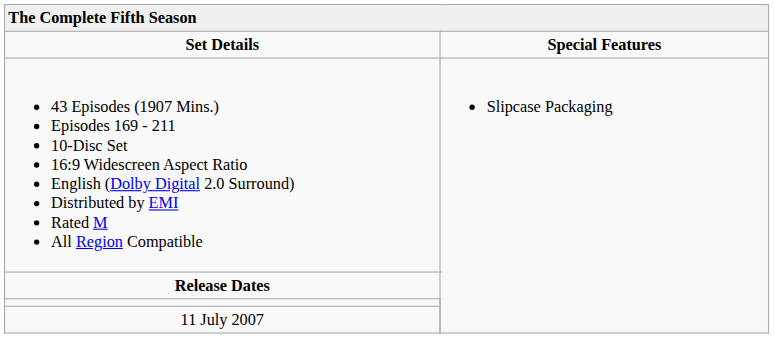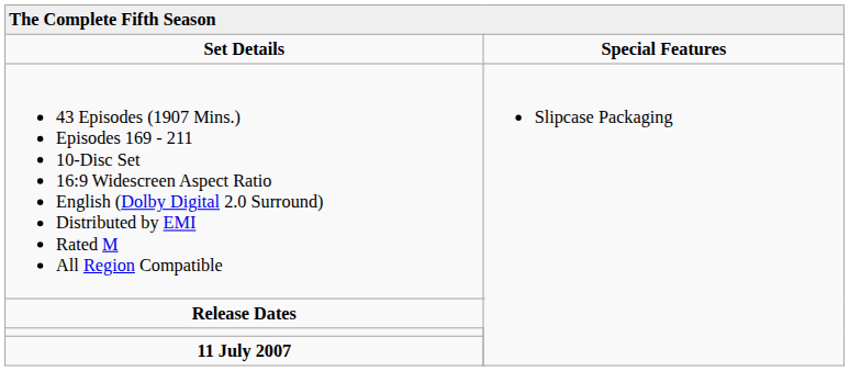11 July 2007 | column 1: normal -> bold
